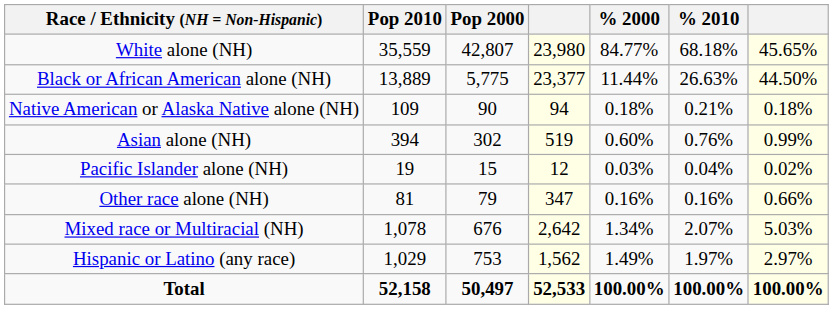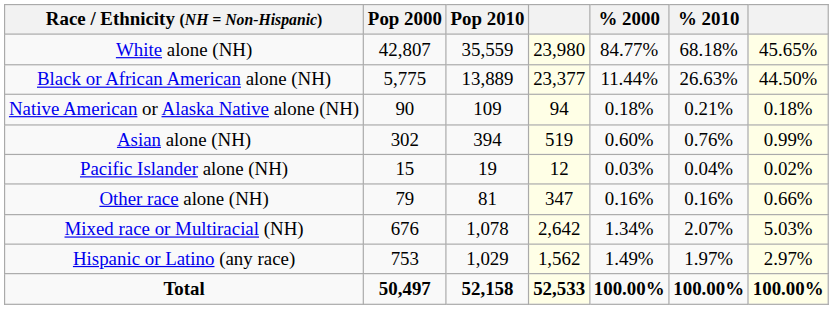columns swapped: Pop 2000 <-> Pop 2010
